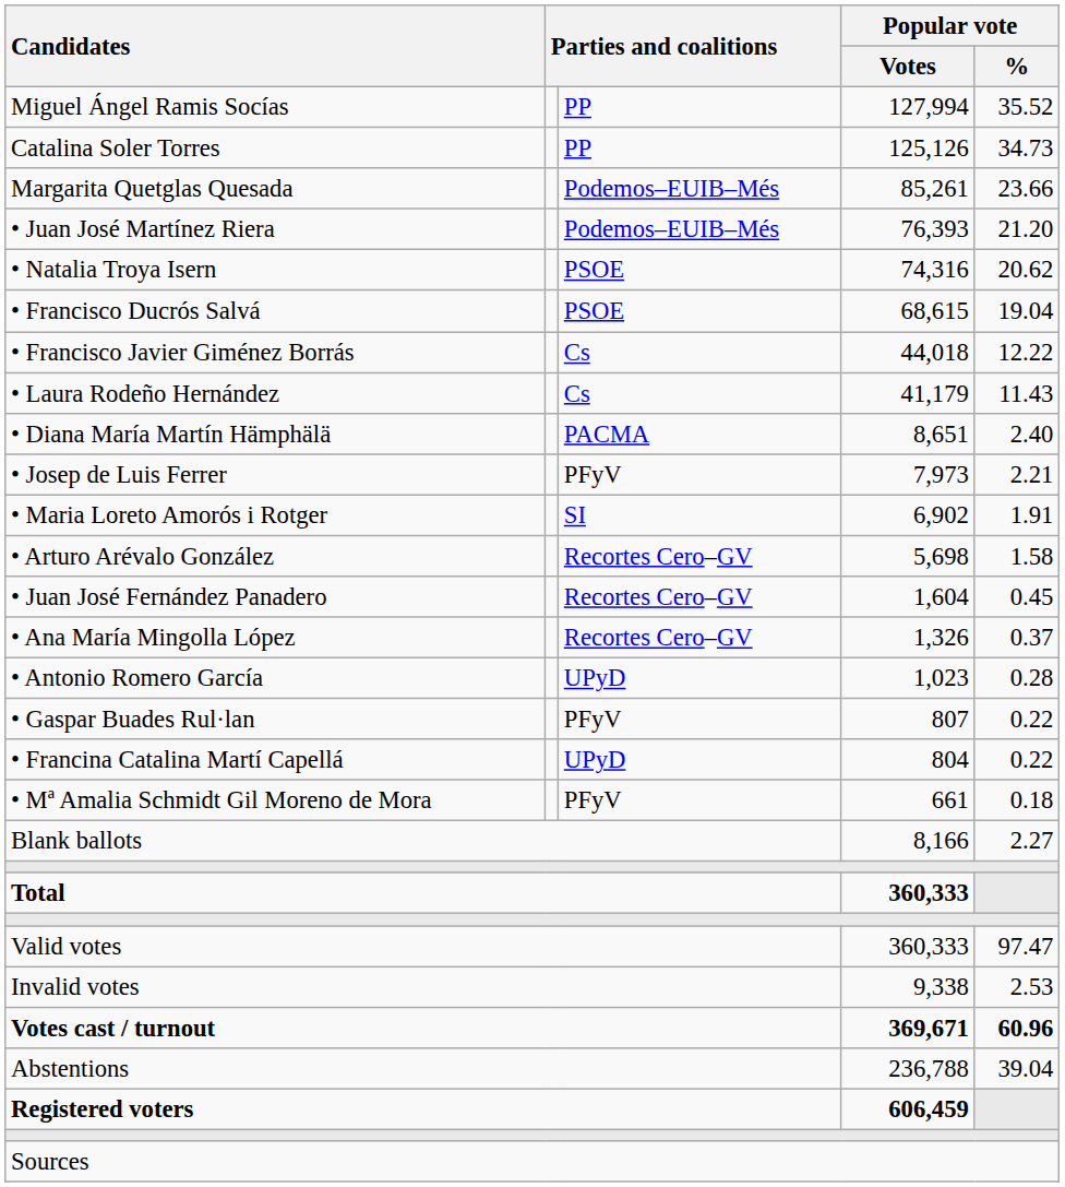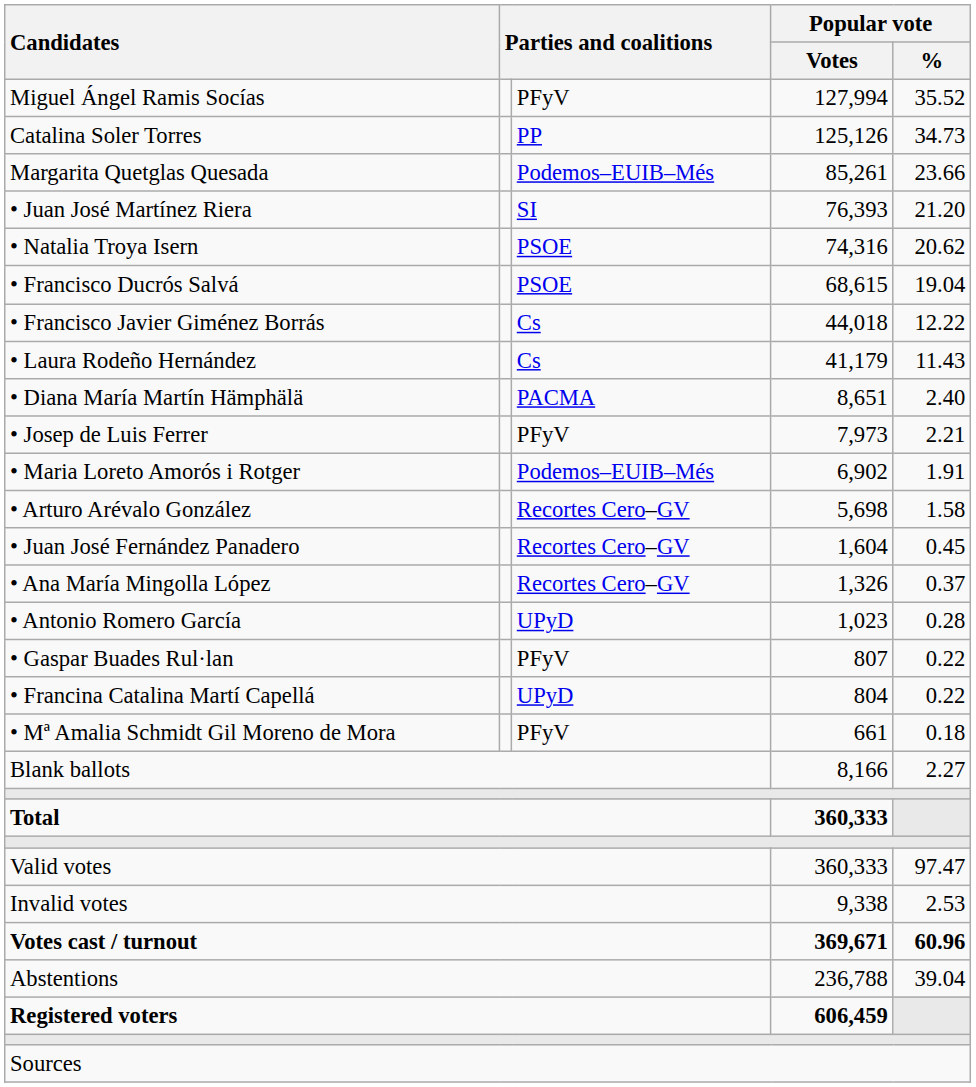Miguel Ángel Ramis Socías | column 3: PP -> PFyV
• Juan José Martínez Riera | column 3: Podemos–EUIB–Més -> SI
• Maria Loreto Amorós i Rotger | column 3: SI -> Podemos–EUIB–Més
